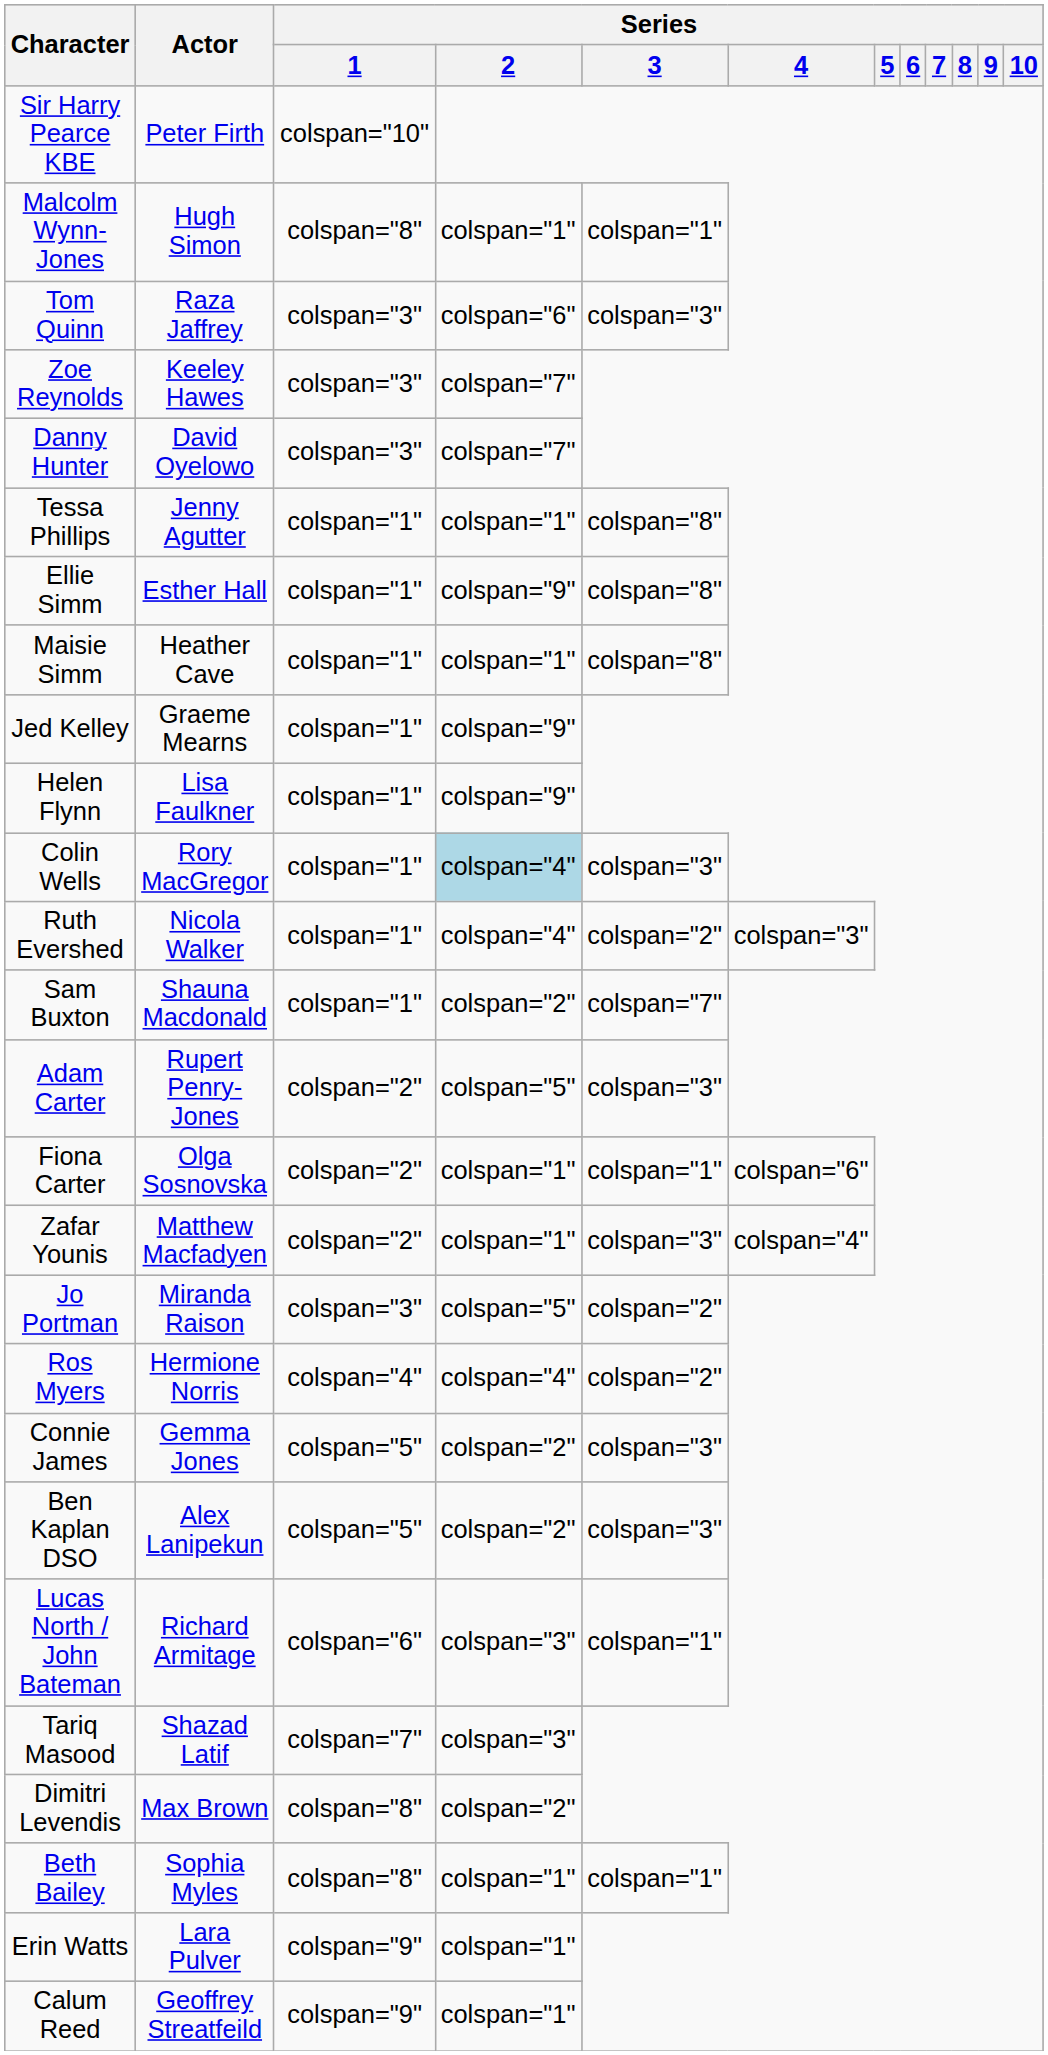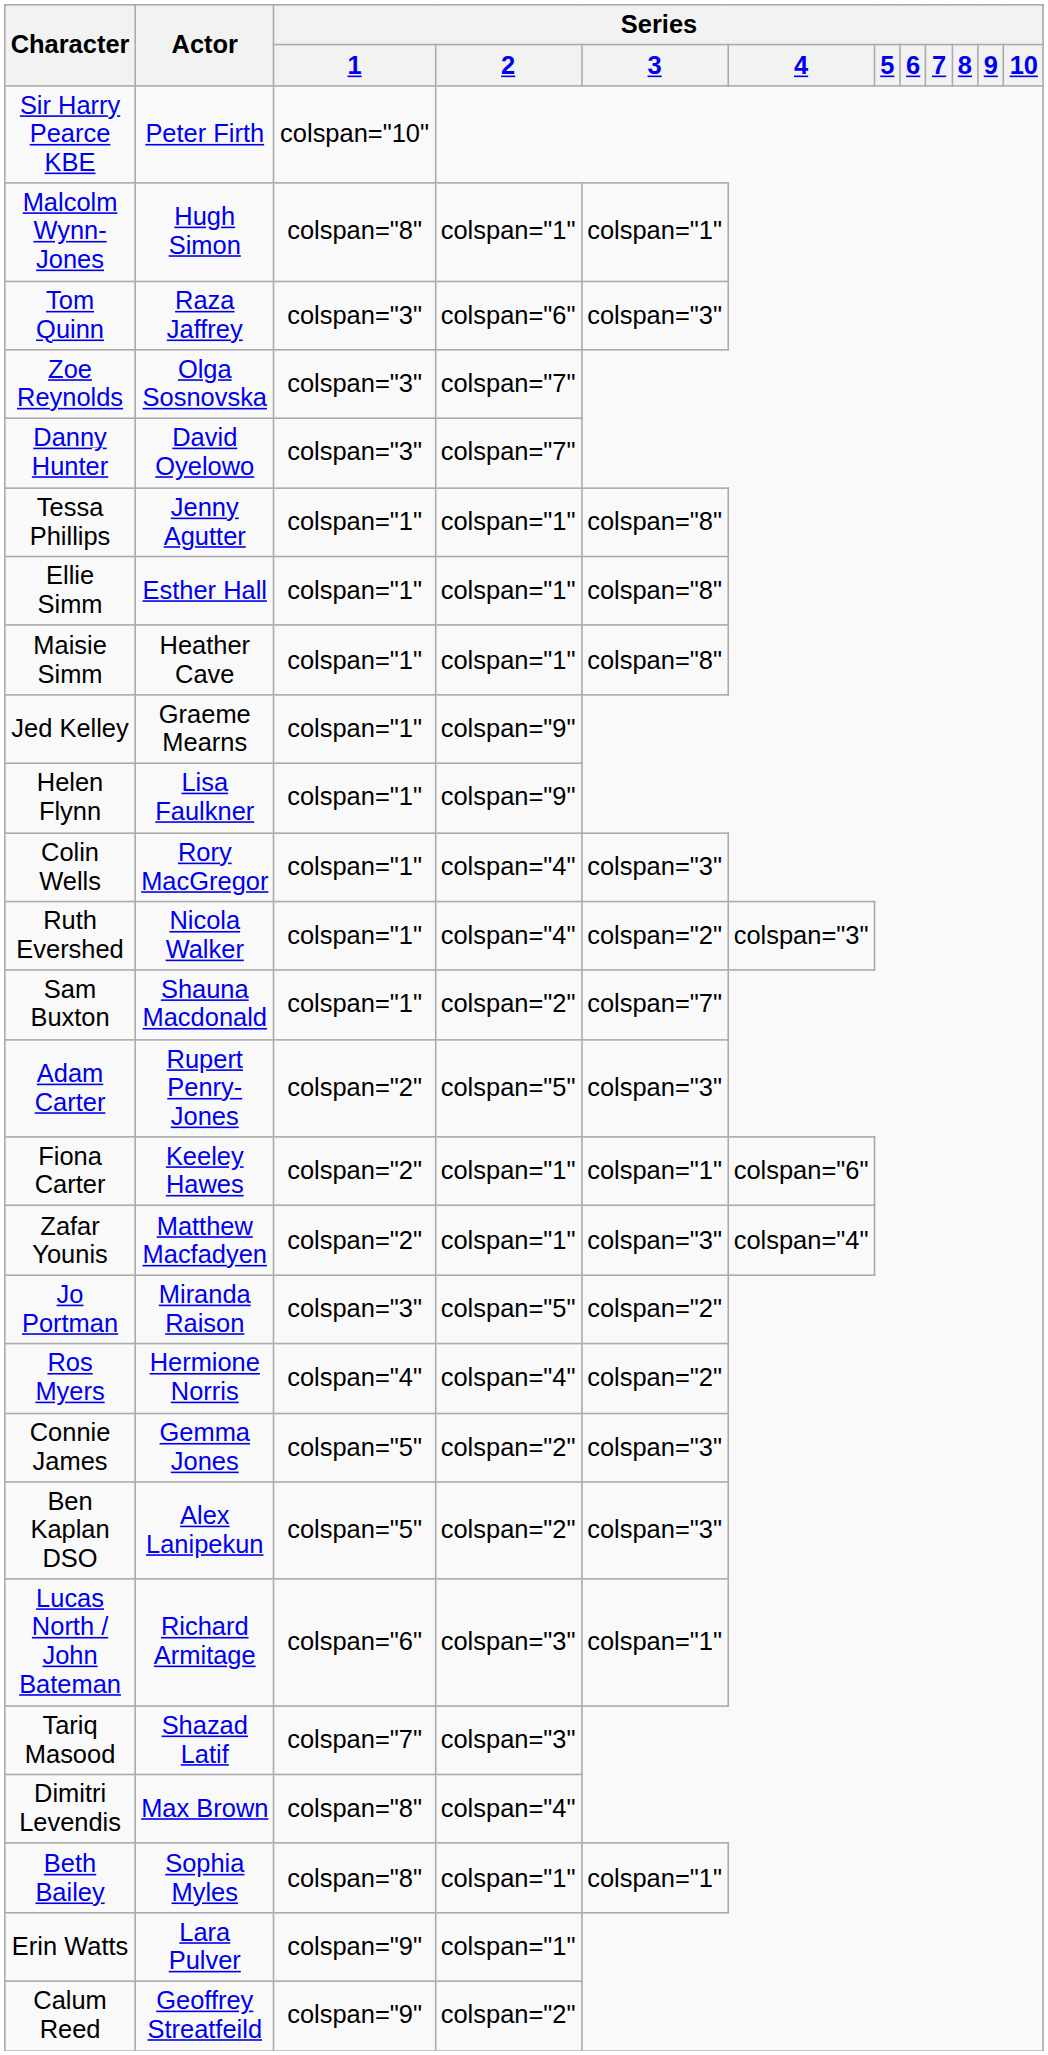Zoe Reynolds | Actor: Keeley Hawes -> Olga Sosnovska
Ellie Simm | Series / 2: colspan="9" -> colspan="1"
Colin Wells | Series / 2: lightblue background -> no background
Fiona Carter | Actor: Olga Sosnovska -> Keeley Hawes
Dimitri Levendis | Series / 2: colspan="2" -> colspan="4"
Calum Reed | Series / 2: colspan="1" -> colspan="2"
